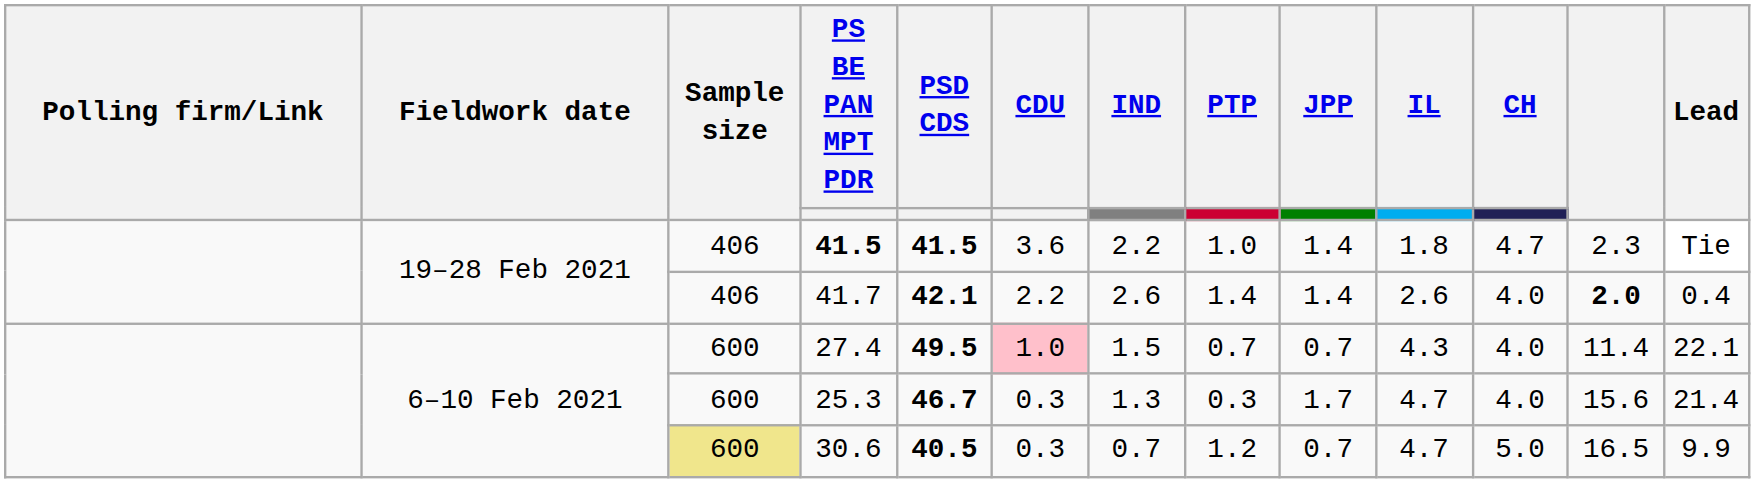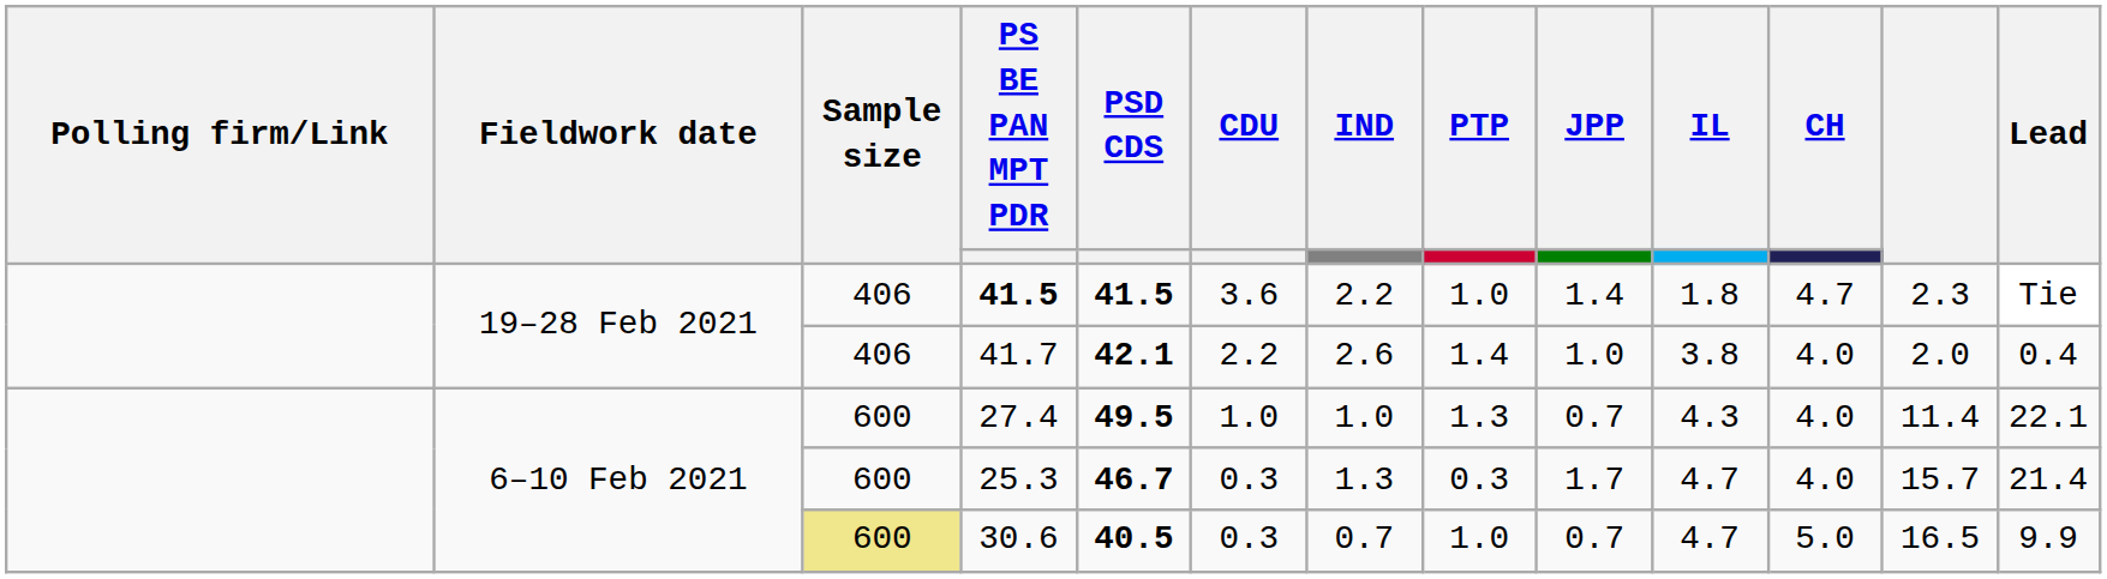41.7 | JPP: 1.4 -> 1.0
41.7 | IL: 2.6 -> 3.8
41.7 | column 12: bold -> normal
27.4 | CDU: pink background -> no background
27.4 | IND: 1.5 -> 1.0
27.4 | PTP: 0.7 -> 1.3
25.3 | column 12: 15.6 -> 15.7
30.6 | PTP: 1.2 -> 1.0
